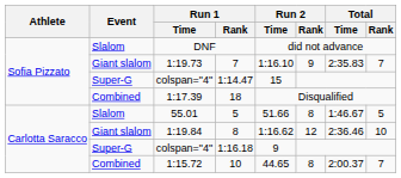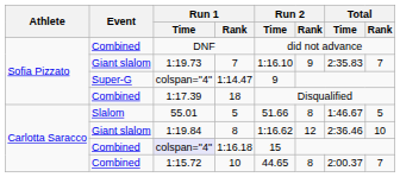DNF | Event: Slalom -> Combined
1:14.47 | Run 2 / Time: 15 -> 9
1:16.18 | Event: Super-G -> Combined
1:16.18 | Run 1 / Time: no background -> lavender background
1:16.18 | Run 2 / Time: 9 -> 15
